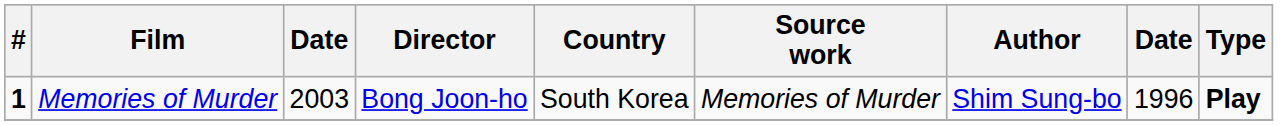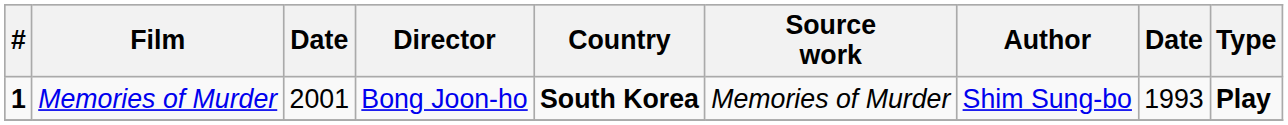row 2 | column 3: 2003 -> 2001
row 2 | Country: normal -> bold
row 2 | column 8: 1996 -> 1993
